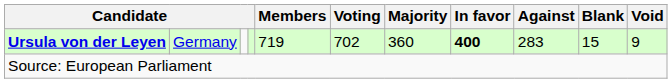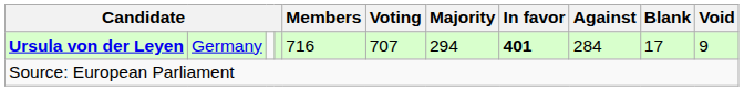Ursula von der Leyen | Members: 719 -> 716
Ursula von der Leyen | Voting: 702 -> 707
Ursula von der Leyen | Majority: 360 -> 294
Ursula von der Leyen | In favor: 400 -> 401
Ursula von der Leyen | Against: 283 -> 284
Ursula von der Leyen | Blank: 15 -> 17
